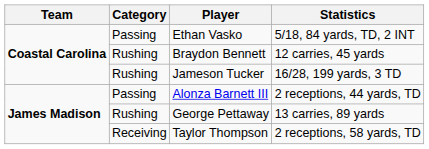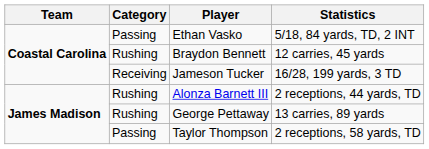Jameson Tucker | Category: Rushing -> Receiving
Alonza Barnett III | Category: Passing -> Rushing
Taylor Thompson | Category: Receiving -> Passing
